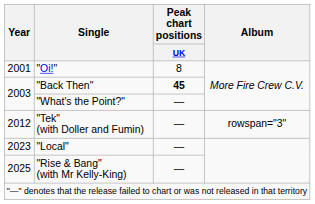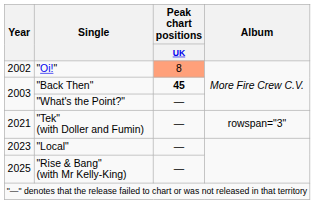"Oi!" | Year: 2001 -> 2002
"Oi!" | Peak chart positions / UK: no background -> lightsalmon background
"Tek" (with Doller and Fumin) | Year: 2012 -> 2021
